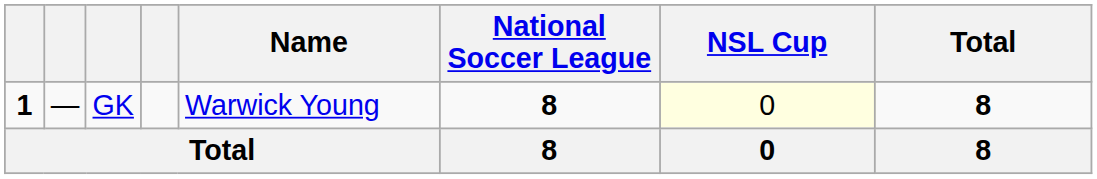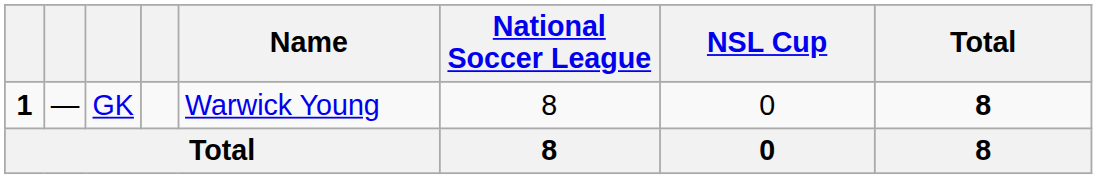GK | National Soccer League: bold -> normal
GK | NSL Cup: lightyellow background -> no background
